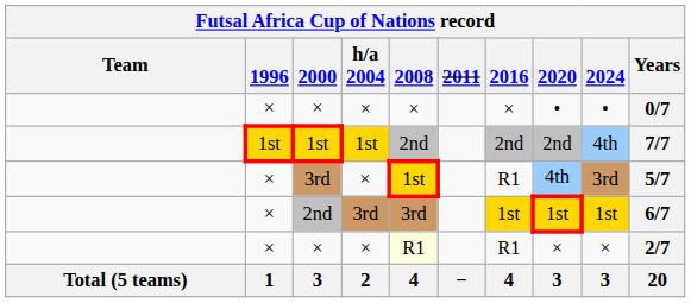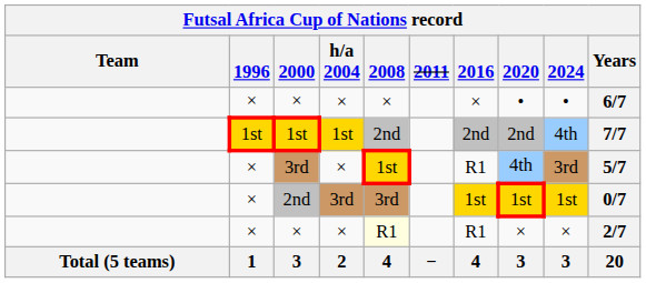row 3 | Years: 0/7 -> 6/7
row 6 | Years: 6/7 -> 0/7
